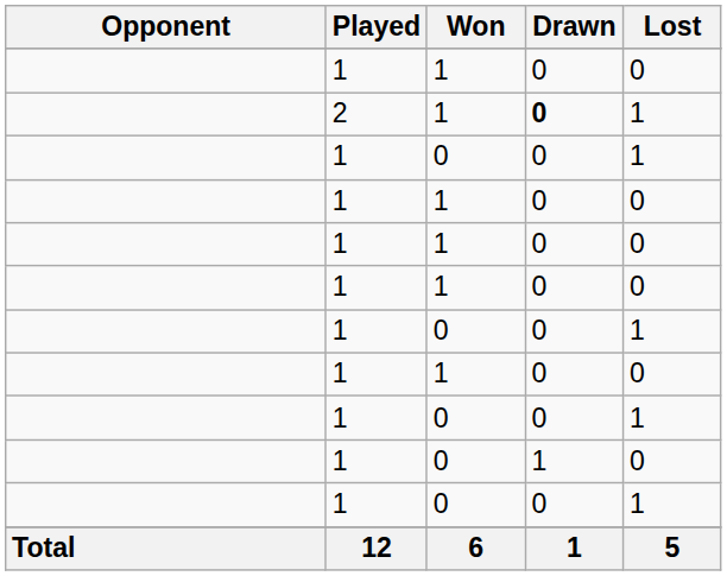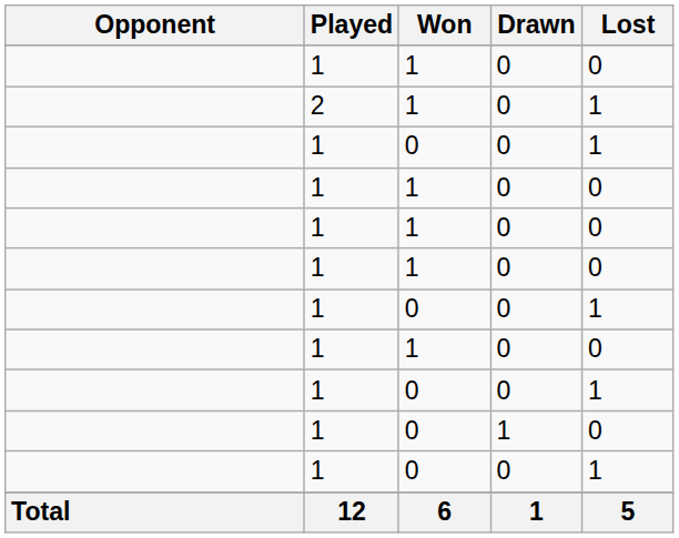2 | Drawn: bold -> normal
